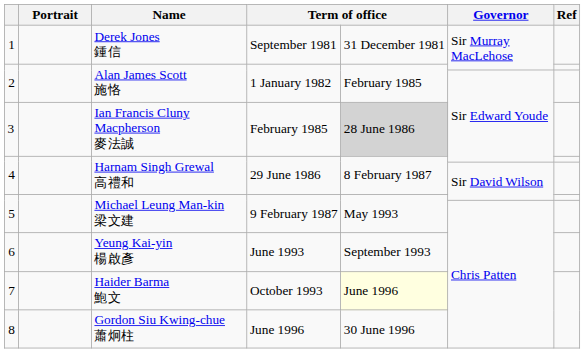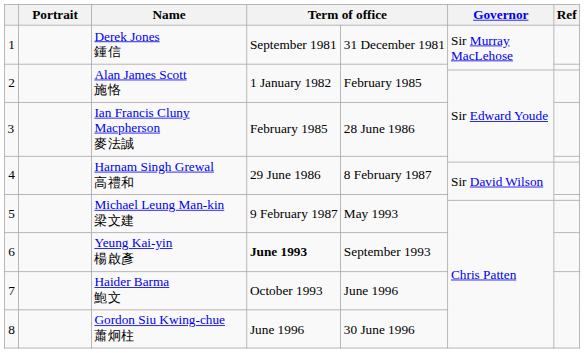3 | column 5: lightgrey background -> no background
6 | column 4: normal -> bold
7 | column 5: lightyellow background -> no background
